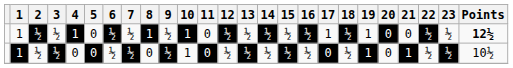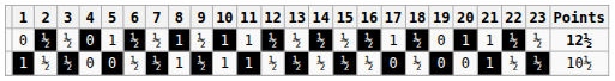row 2 | 1: 1 -> 0
row 2 | 4: 1 -> 0
row 2 | 5: 0 -> 1
row 2 | 11: 0 -> 1
row 2 | 19: 1 -> 0
row 2 | 20: 0 -> 1
row 2 | 21: 0 -> 1
row 3 | 8: 0 -> 1
row 3 | 11: 0 -> 1
row 3 | 19: 1 -> 0
